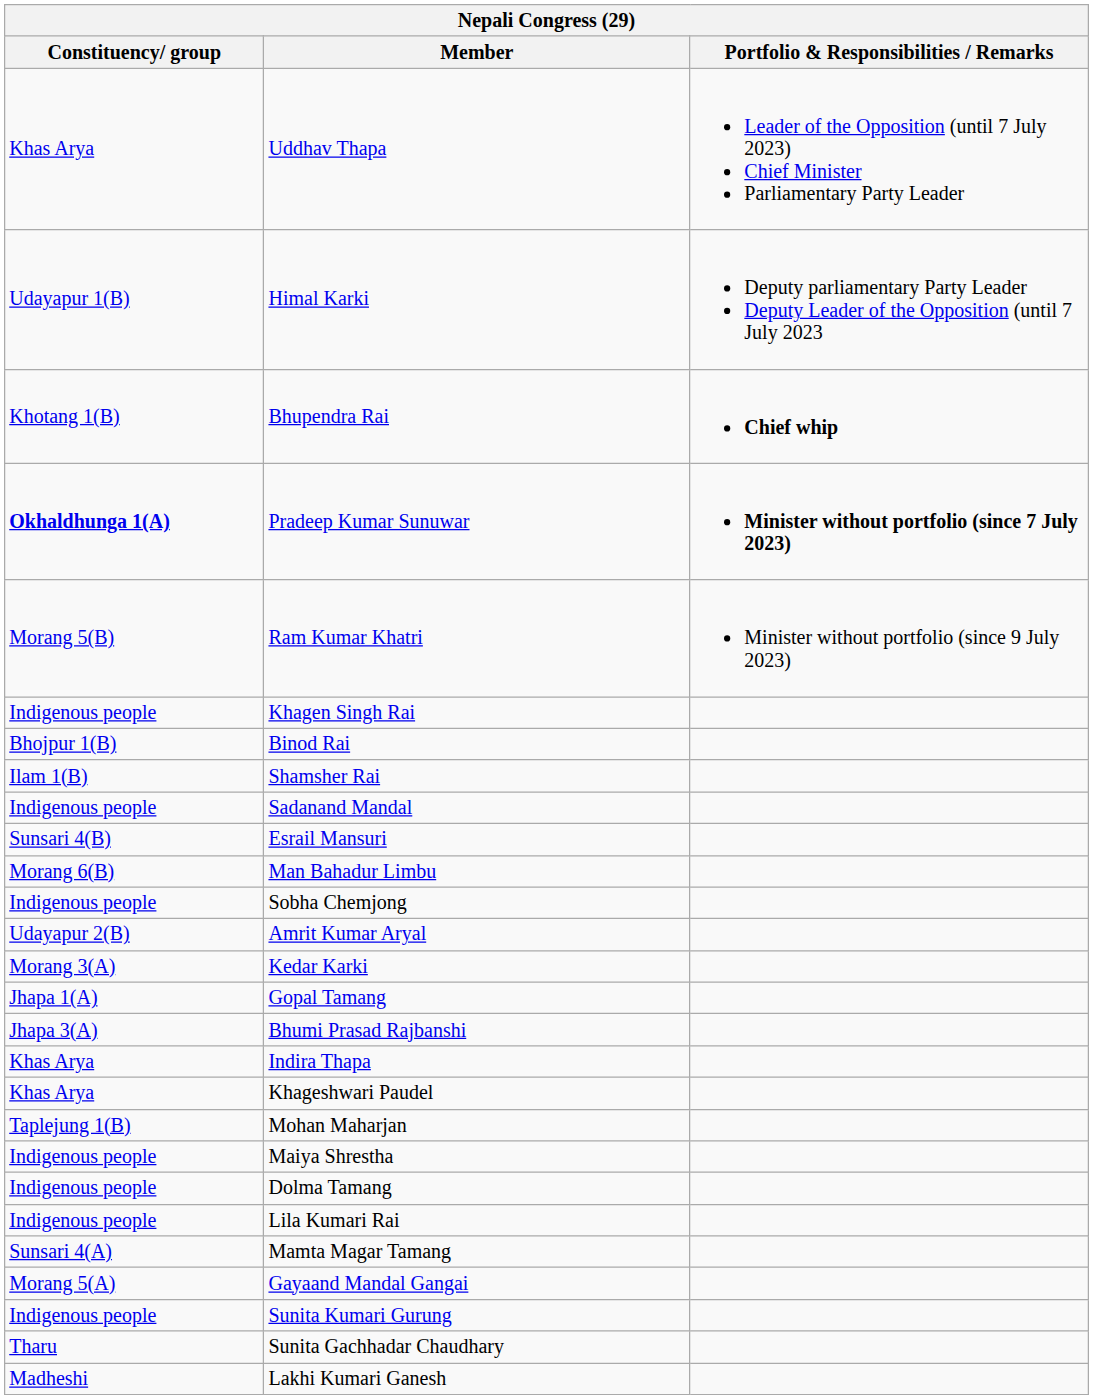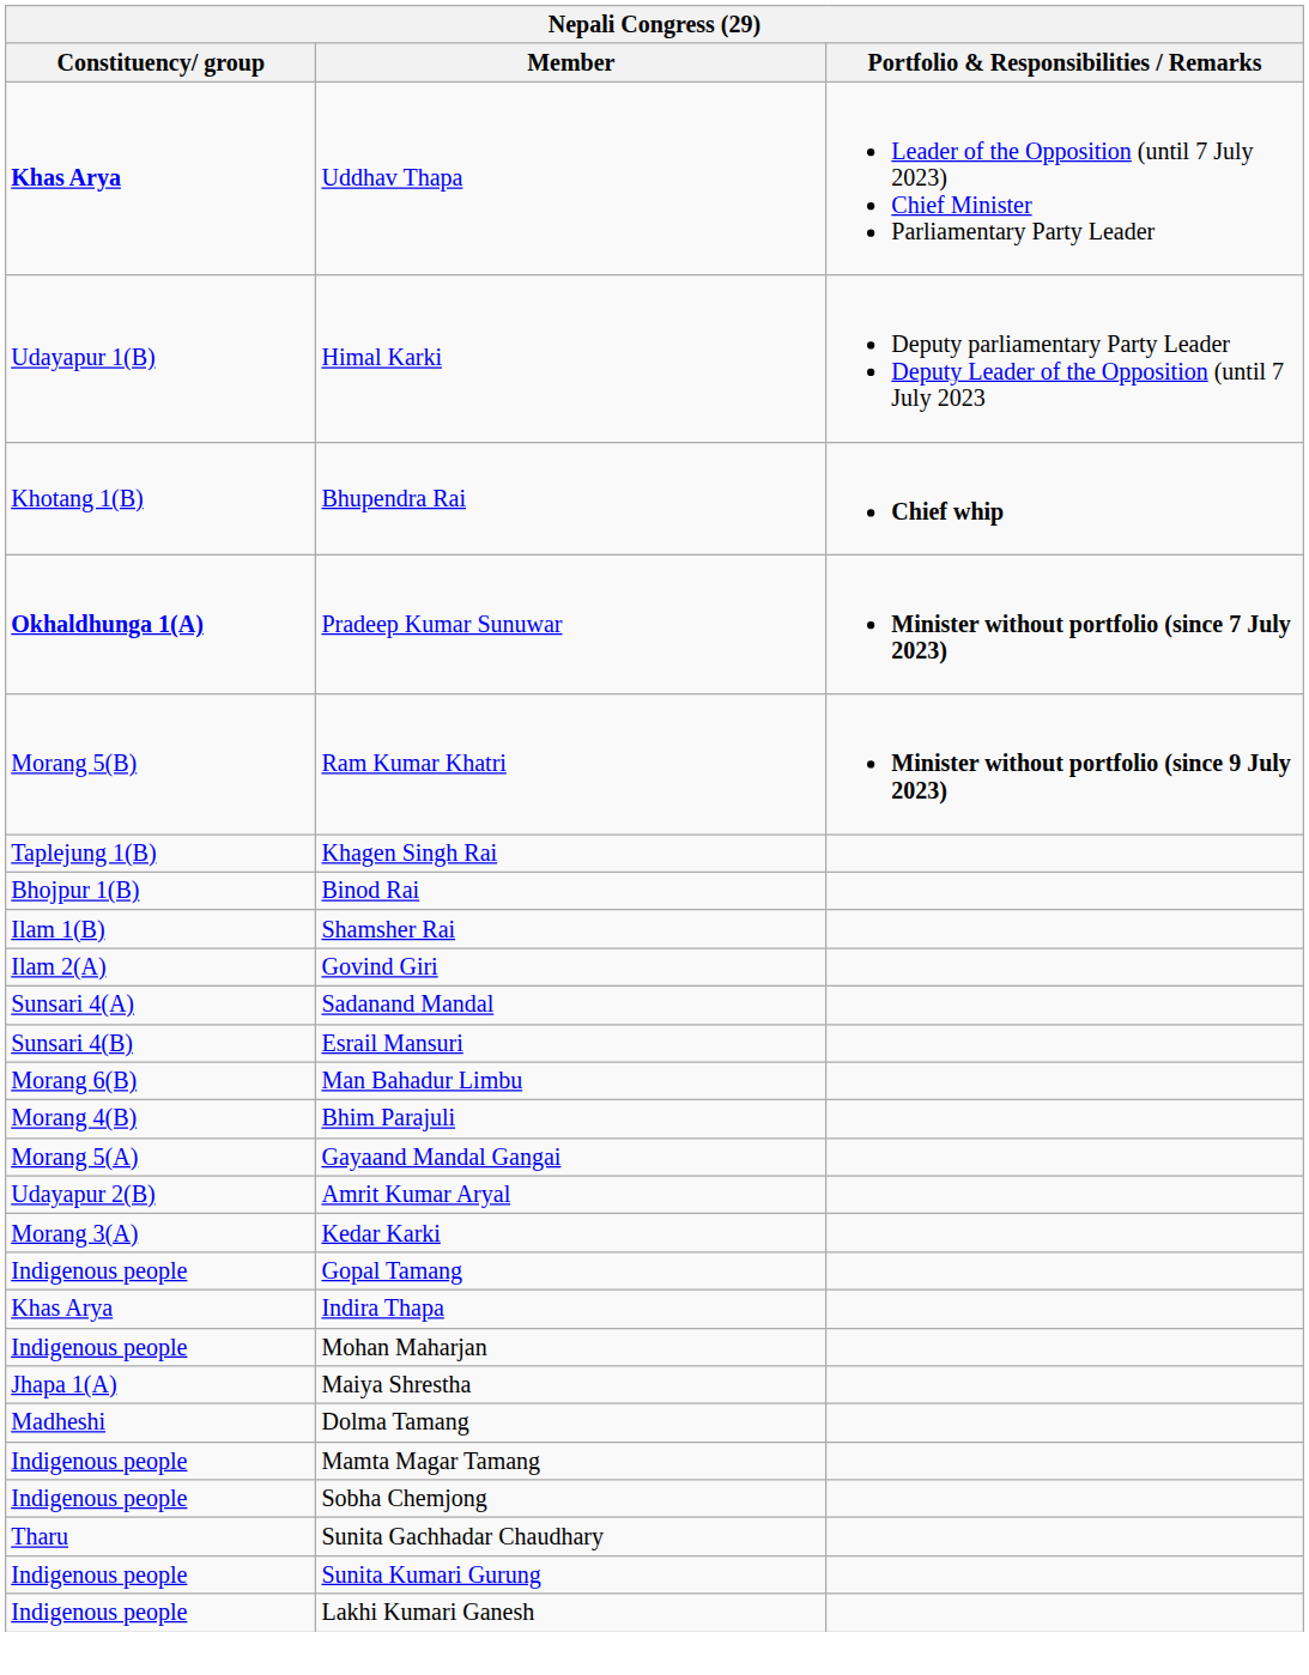Uddhav Thapa | Constituency/ group: normal -> bold
Ram Kumar Khatri | Portfolio & Responsibilities / Remarks: normal -> bold
Khagen Singh Rai | Constituency/ group: Indigenous people -> Taplejung 1(B)
+ row: Ilam 2(A) | Govind Giri
Sadanand Mandal | Constituency/ group: Indigenous people -> Sunsari 4(A)
+ row: Morang 4(B) | Bhim Parajuli
rows swapped: Gayaand Mandal Gangai <-> Sobha Chemjong
Gopal Tamang | Constituency/ group: Jhapa 1(A) -> Indigenous people
- row: Jhapa 3(A) | Bhumi Prasad Rajbanshi
- row: Khas Arya | Khageshwari Paudel
Mohan Maharjan | Constituency/ group: Taplejung 1(B) -> Indigenous people
Maiya Shrestha | Constituency/ group: Indigenous people -> Jhapa 1(A)
Dolma Tamang | Constituency/ group: Indigenous people -> Madheshi
- row: Indigenous people | Lila Kumari Rai
Mamta Magar Tamang | Constituency/ group: Sunsari 4(A) -> Indigenous people
rows swapped: Sunita Gachhadar Chaudhary <-> Sunita Kumari Gurung
Lakhi Kumari Ganesh | Constituency/ group: Madheshi -> Indigenous people
